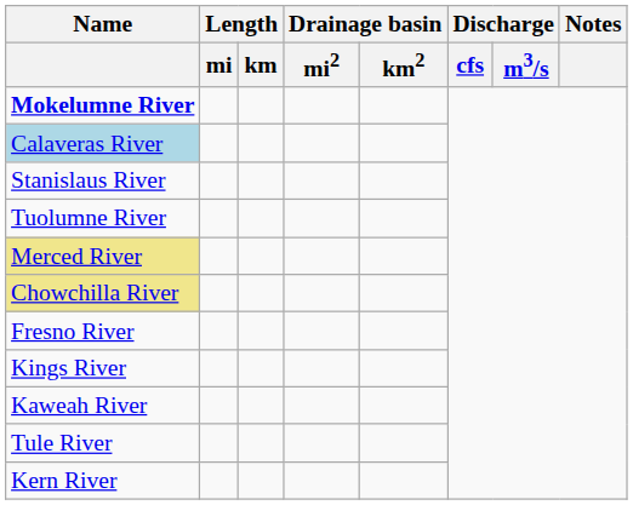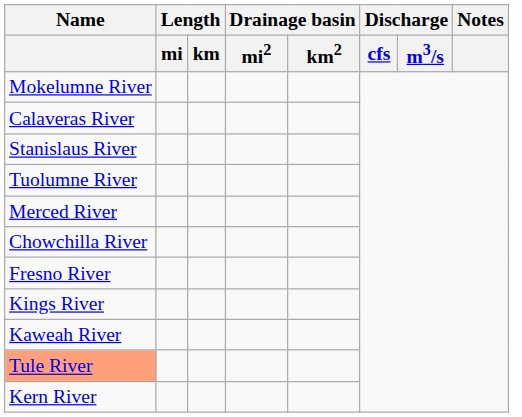Mokelumne River | Name: bold -> normal
Calaveras River | Name: lightblue background -> no background
Merced River | Name: khaki background -> no background
Chowchilla River | Name: khaki background -> no background
Tule River | Name: no background -> lightsalmon background
